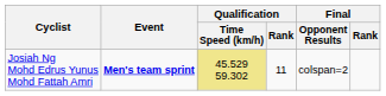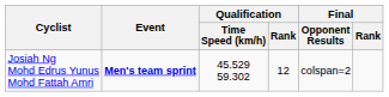Josiah Ng Mohd Edrus Yunus Mohd Fattah Amri | Qualification / Time Speed (km/h): khaki background -> no background
Josiah Ng Mohd Edrus Yunus Mohd Fattah Amri | Qualification / Rank: 11 -> 12
